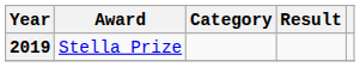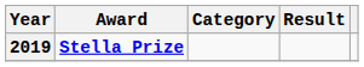2019 | Award: normal -> bold
